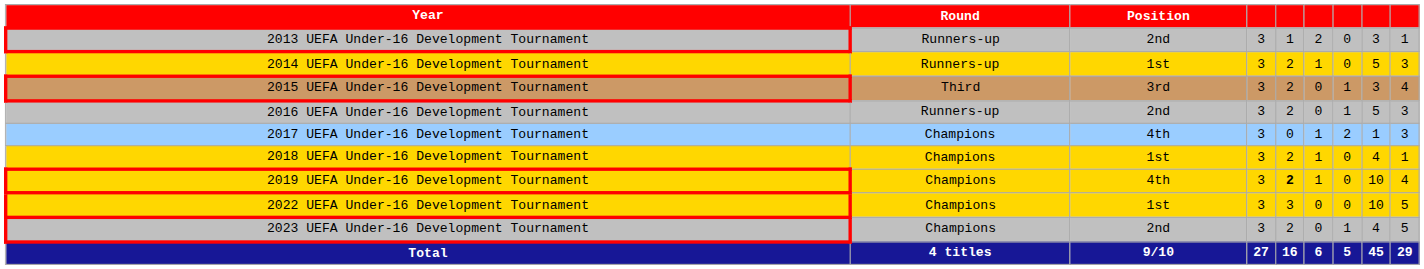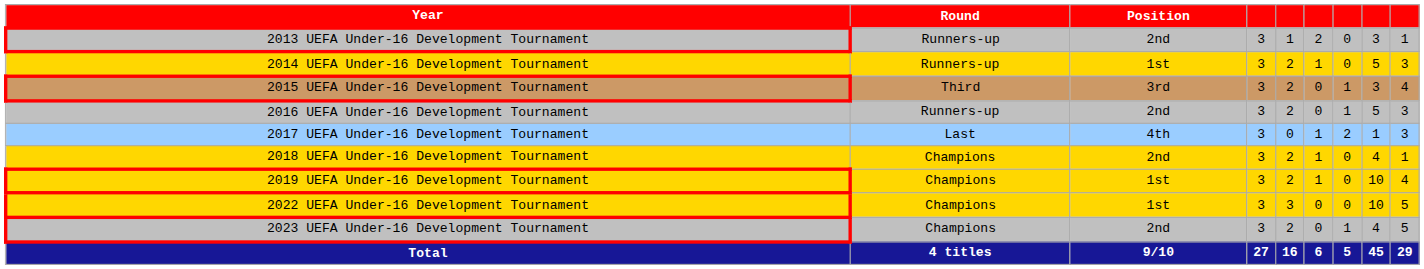2017 UEFA Under-16 Development Tournament | Round: Champions -> Last
2018 UEFA Under-16 Development Tournament | Position: 1st -> 2nd
2019 UEFA Under-16 Development Tournament | Position: 4th -> 1st
2019 UEFA Under-16 Development Tournament | column 5: bold -> normal
